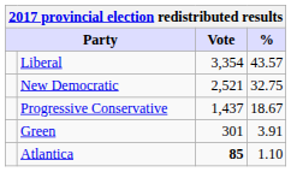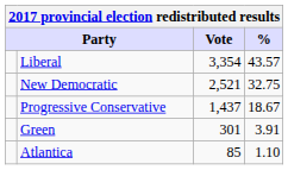Atlantica | Vote: bold -> normal
